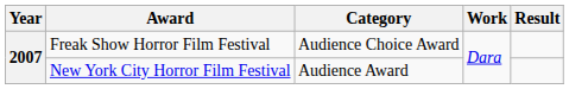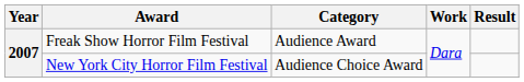Freak Show Horror Film Festival | Category: Audience Choice Award -> Audience Award
New York City Horror Film Festival | Category: Audience Award -> Audience Choice Award
